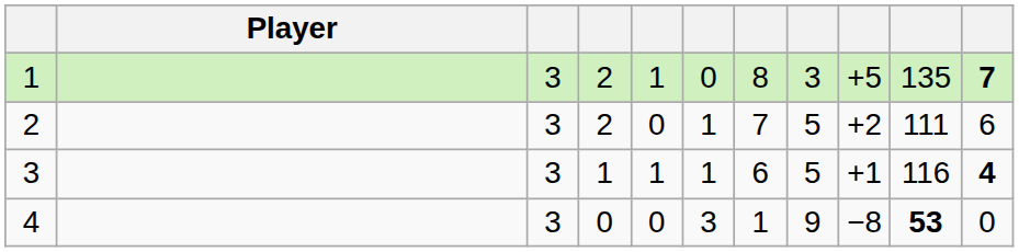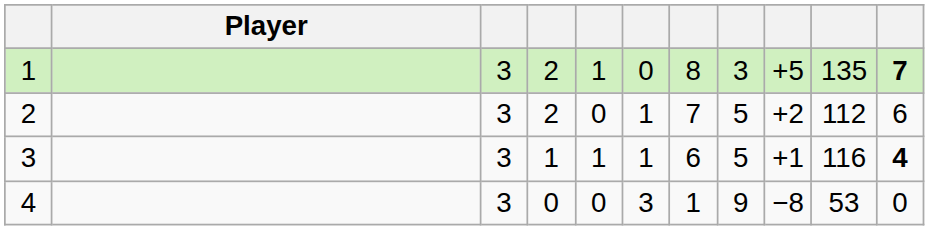row 3 | column 10: 111 -> 112
row 5 | column 10: bold -> normal
